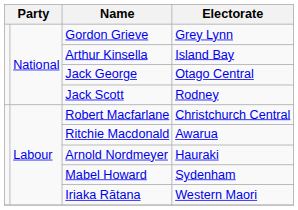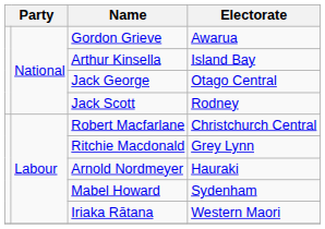Gordon Grieve | Electorate: Grey Lynn -> Awarua
Ritchie Macdonald | Electorate: Awarua -> Grey Lynn
